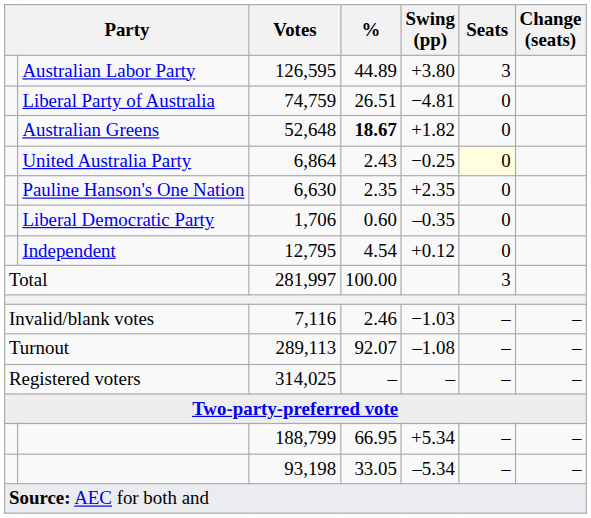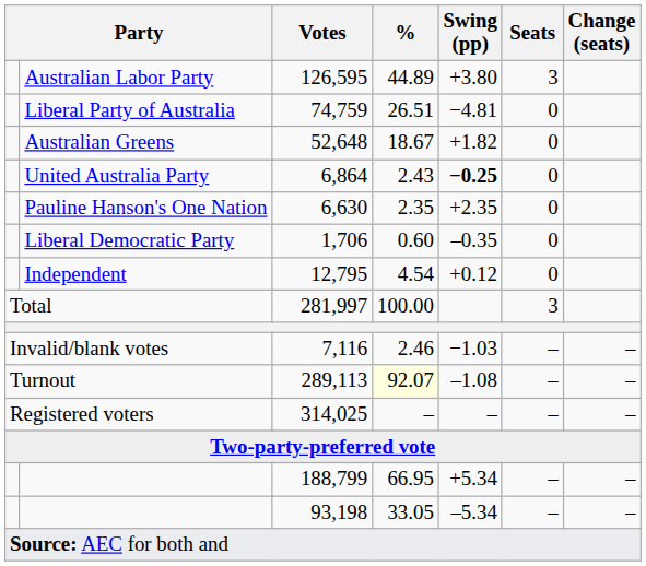Australian Greens | %: bold -> normal
United Australia Party | Swing (pp): normal -> bold
United Australia Party | Seats: lightyellow background -> no background
Turnout | %: no background -> lightyellow background
